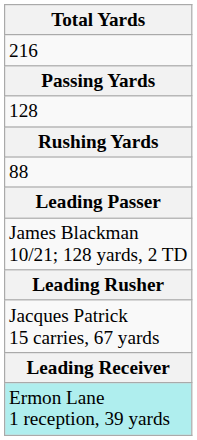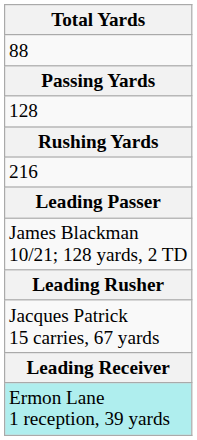row 2 | column 1: 216 -> 88
row 6 | column 1: 88 -> 216
